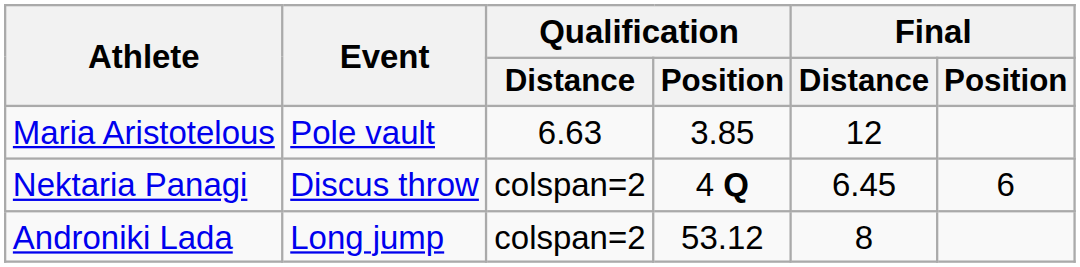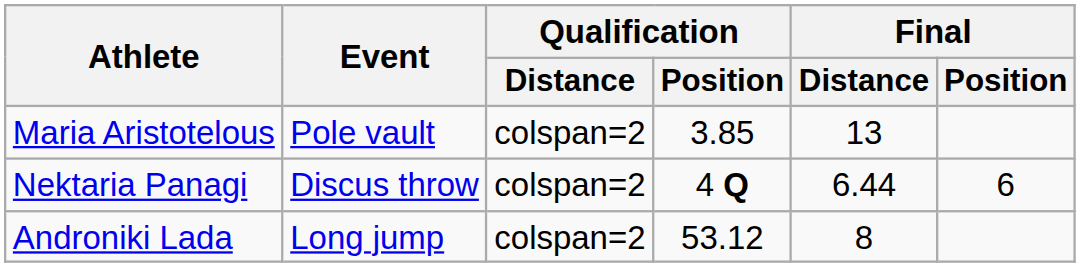Maria Aristotelous | Qualification / Distance: 6.63 -> colspan=2
Maria Aristotelous | Final / Distance: 12 -> 13
Nektaria Panagi | Final / Distance: 6.45 -> 6.44
